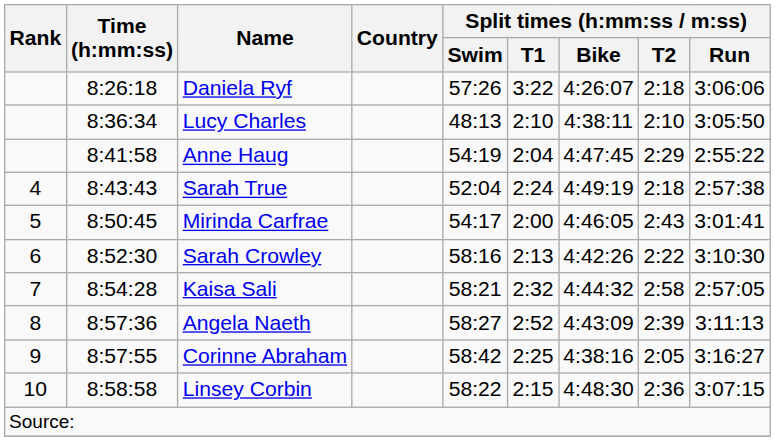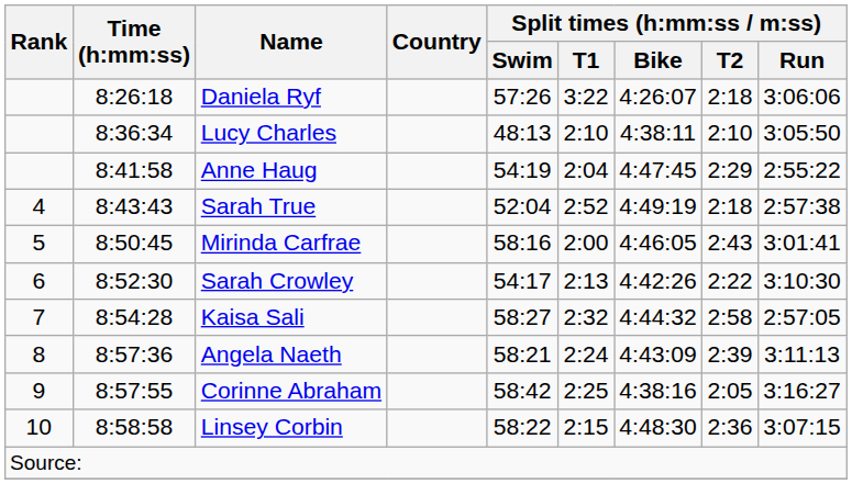Sarah True | Split times (h:mm:ss / m:ss) / T1: 2:24 -> 2:52
Mirinda Carfrae | Split times (h:mm:ss / m:ss) / Swim: 54:17 -> 58:16
Sarah Crowley | Split times (h:mm:ss / m:ss) / Swim: 58:16 -> 54:17
Kaisa Sali | Split times (h:mm:ss / m:ss) / Swim: 58:21 -> 58:27
Angela Naeth | Split times (h:mm:ss / m:ss) / Swim: 58:27 -> 58:21
Angela Naeth | Split times (h:mm:ss / m:ss) / T1: 2:52 -> 2:24
